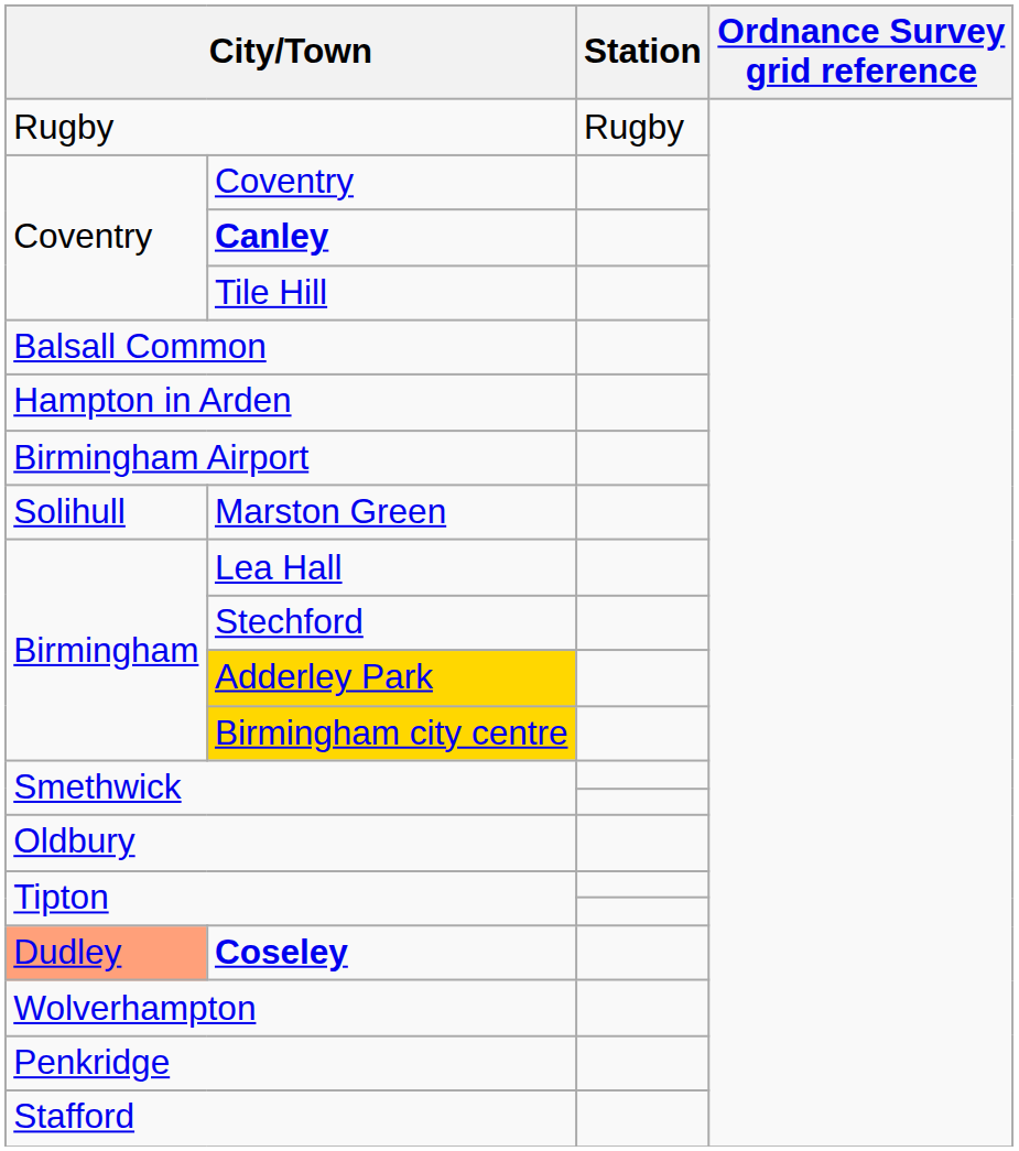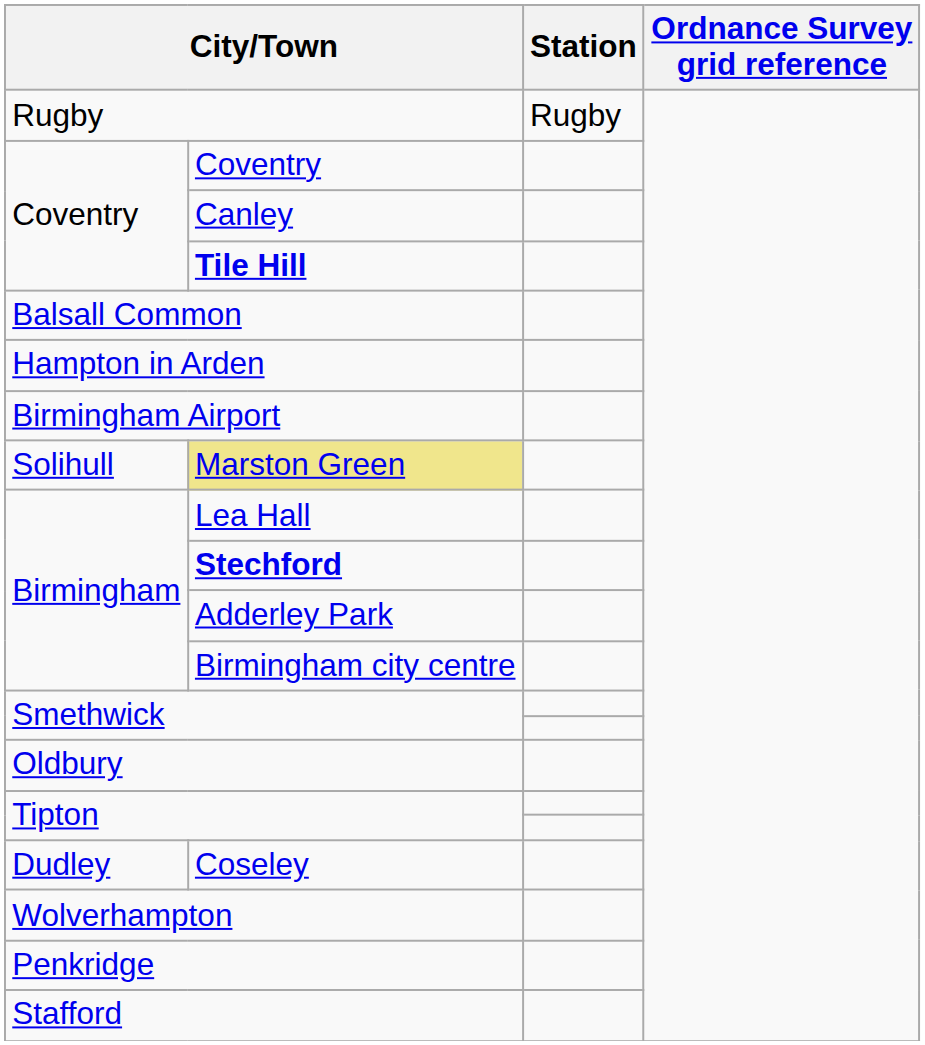Canley | column 2: bold -> normal
Tile Hill | column 2: normal -> bold
Marston Green | column 2: no background -> khaki background
Stechford | column 2: normal -> bold
Adderley Park | column 2: gold background -> no background
Birmingham city centre | column 2: gold background -> no background
Coseley | column 1: lightsalmon background -> no background
Coseley | column 2: bold -> normal
